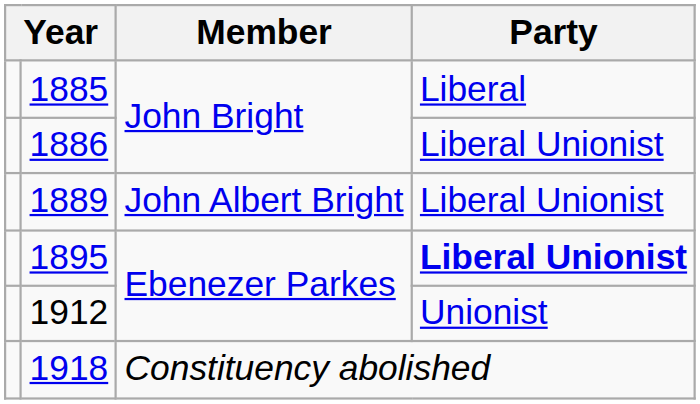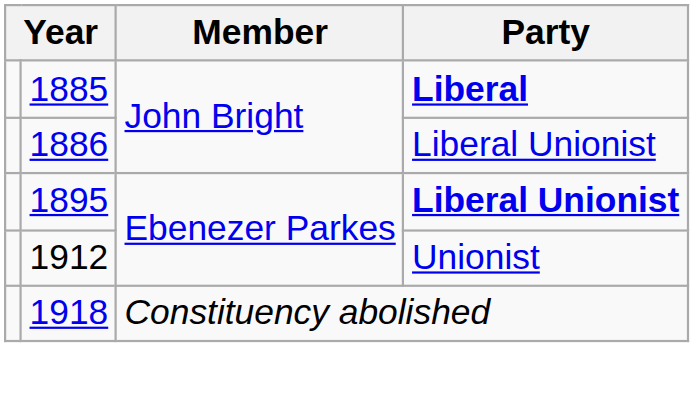1885 | Party: normal -> bold
- row: 1889 | John Albert Bright | Liberal Unionist
